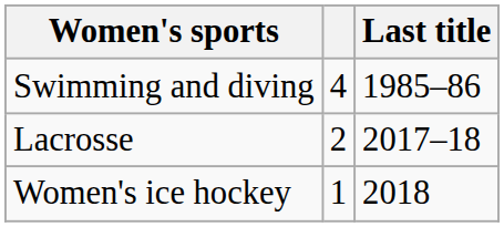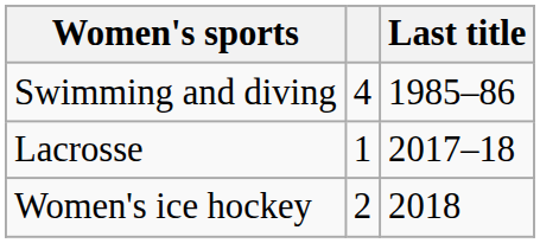Lacrosse | column 2: 2 -> 1
Women's ice hockey | column 2: 1 -> 2
